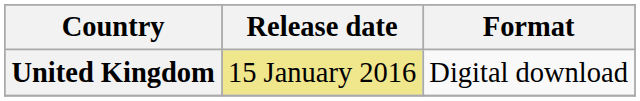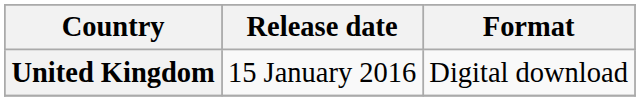United Kingdom | Release date: khaki background -> no background
